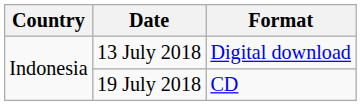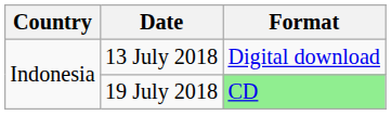19 July 2018 | Format: no background -> lightgreen background
